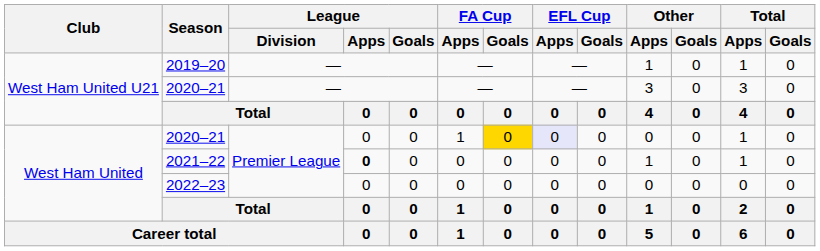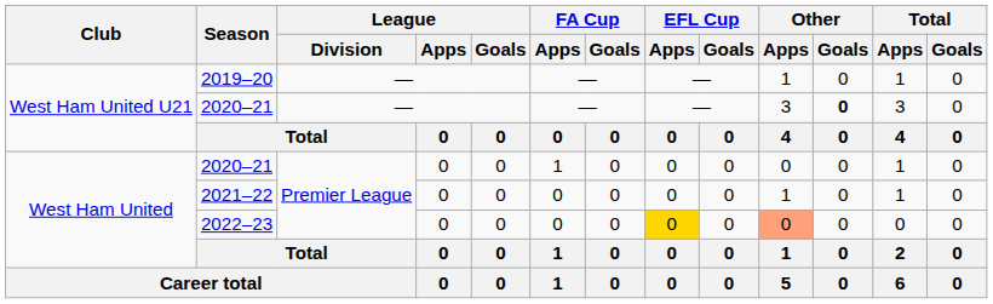West Ham United U21 / 2020–21 | Other / Goals: normal -> bold
West Ham United / 2020–21 | FA Cup / Goals: gold background -> no background
West Ham United / 2020–21 | EFL Cup / Apps: lavender background -> no background
2021–22 | League / Apps: bold -> normal
2022–23 | EFL Cup / Apps: no background -> gold background
2022–23 | Other / Apps: no background -> lightsalmon background
